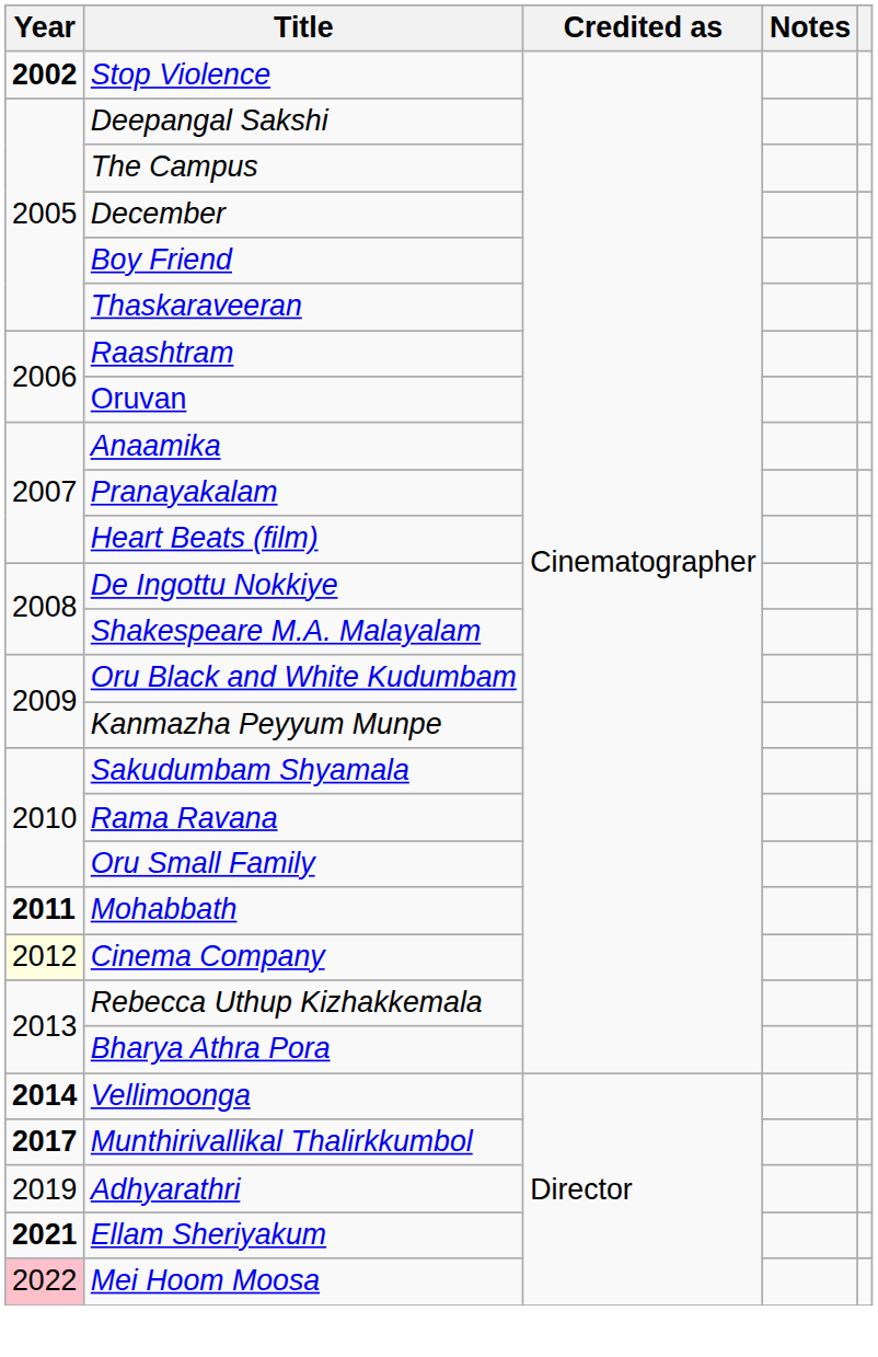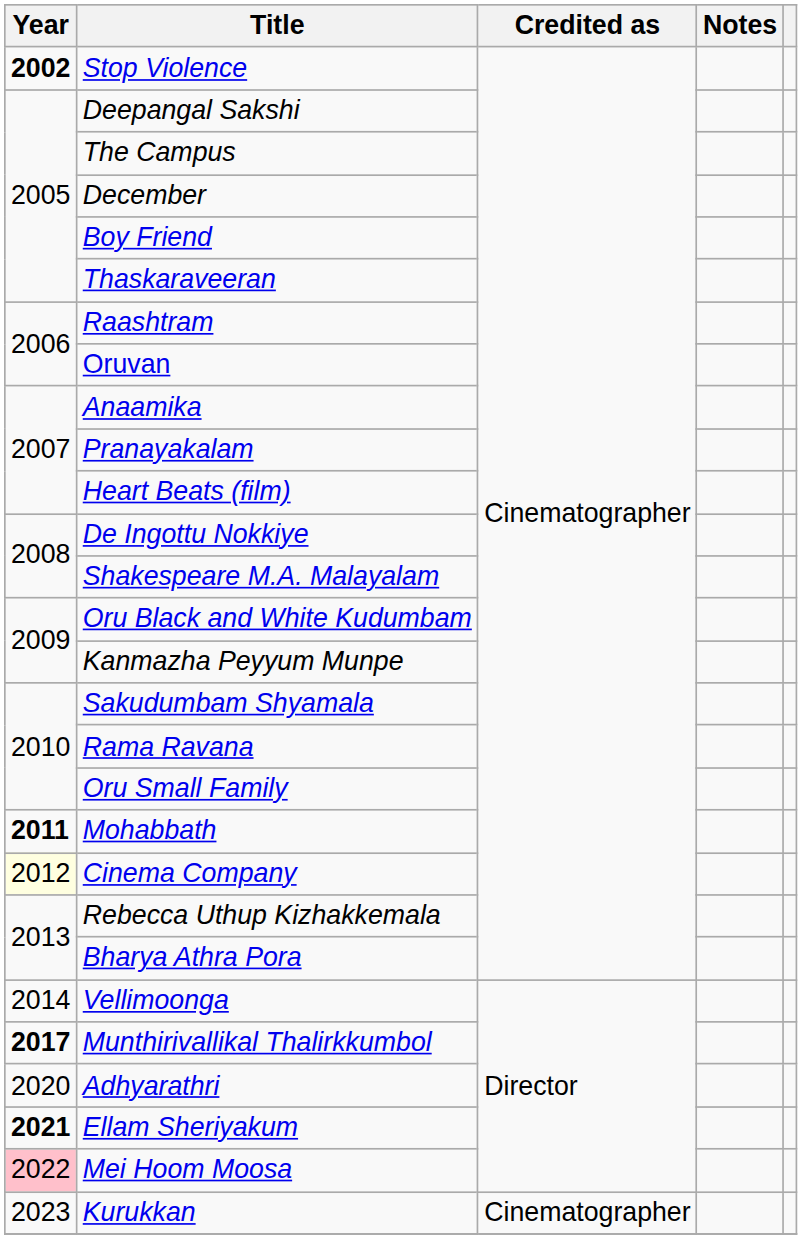Vellimoonga | Year: bold -> normal
Adhyarathri | Year: 2019 -> 2020
+ row: 2023 | Kurukkan | Cinematographer
